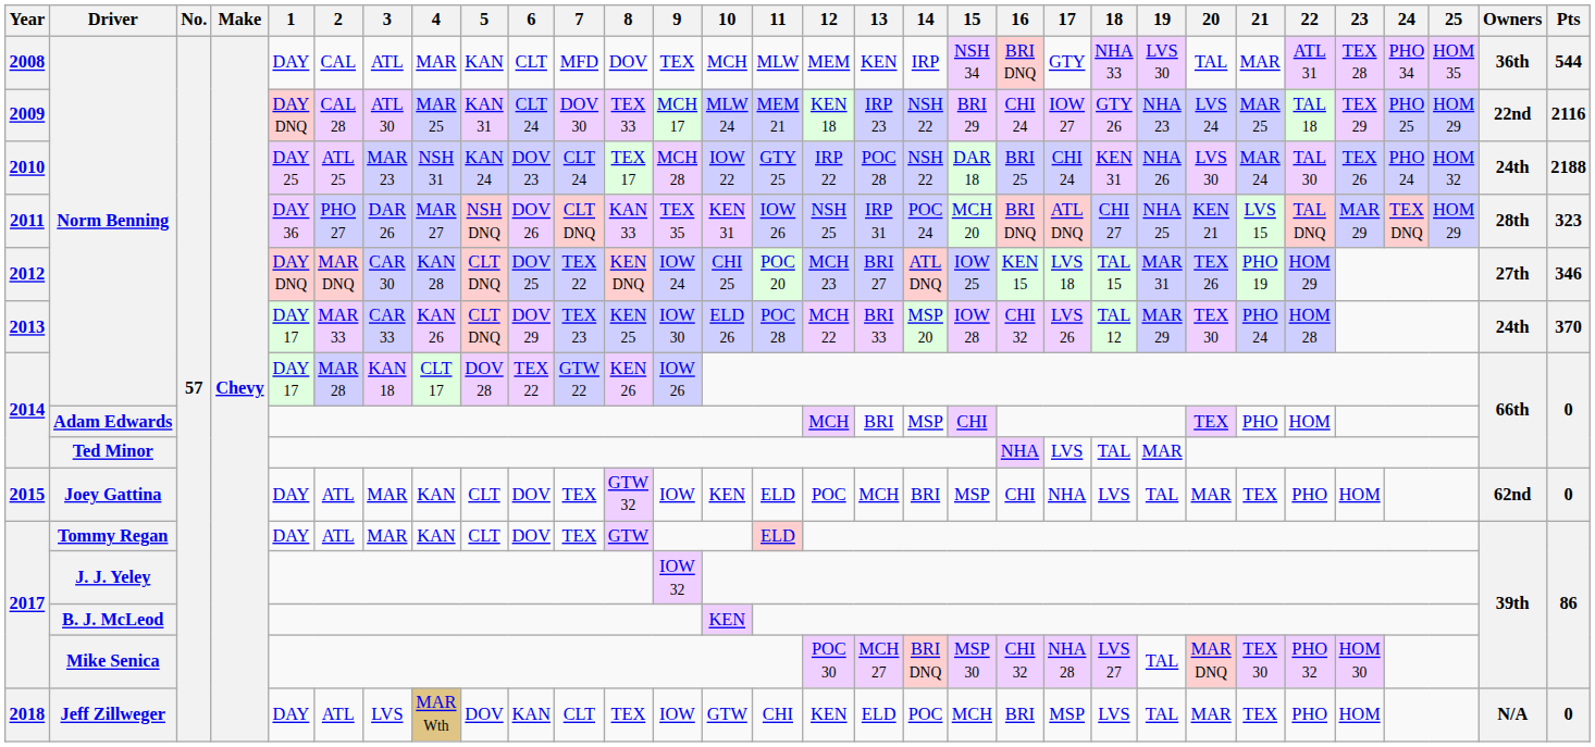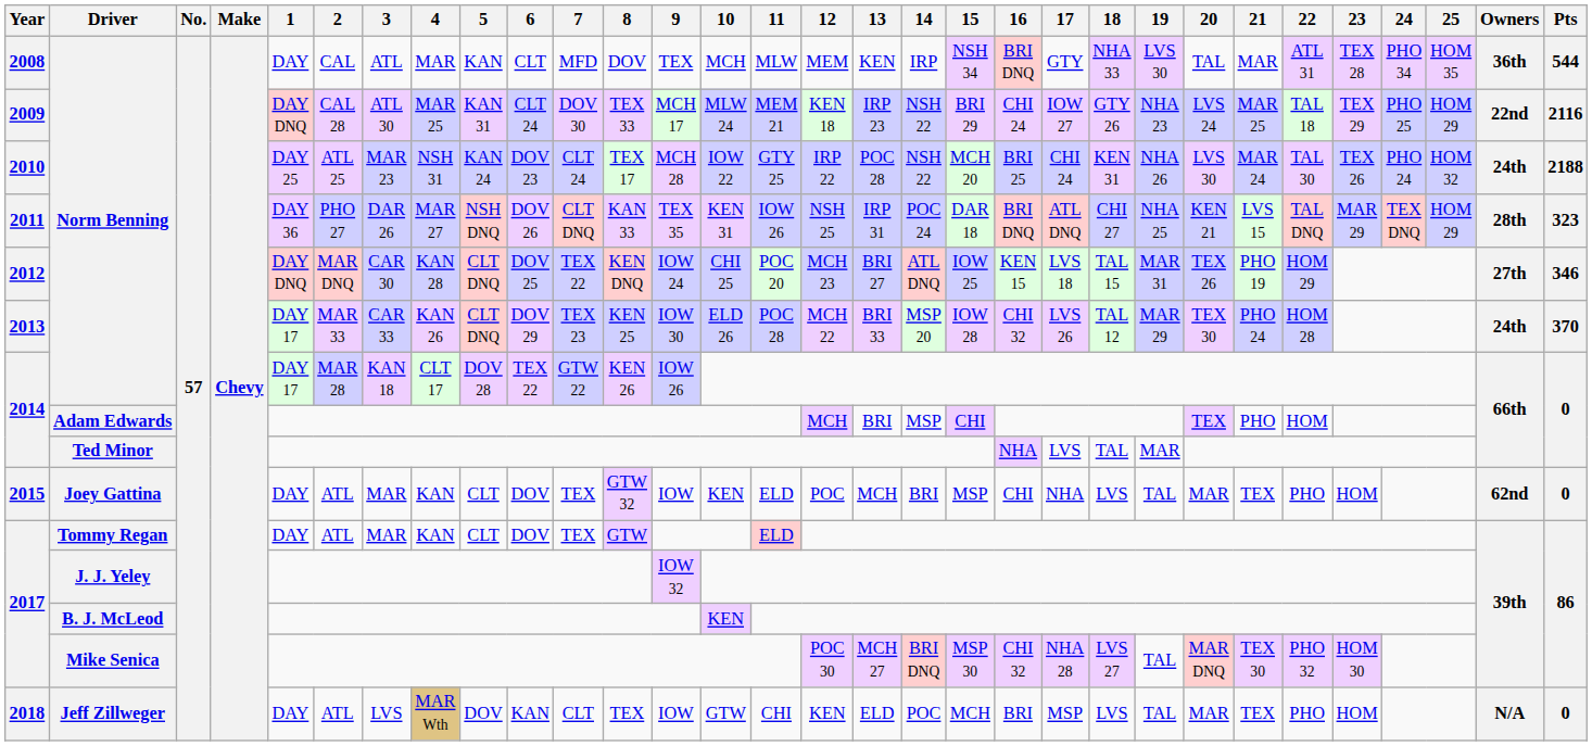2010 | 15: DAR 18 -> MCH 20
2011 | 15: MCH 20 -> DAR 18
